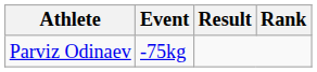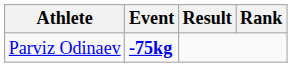Parviz Odinaev | Event: normal -> bold
